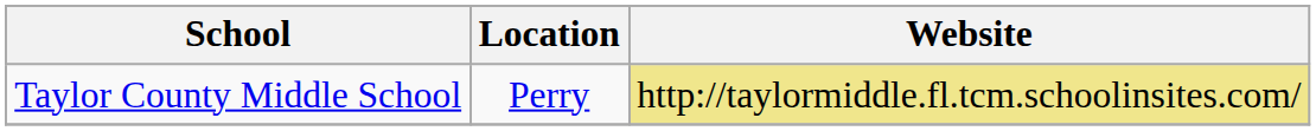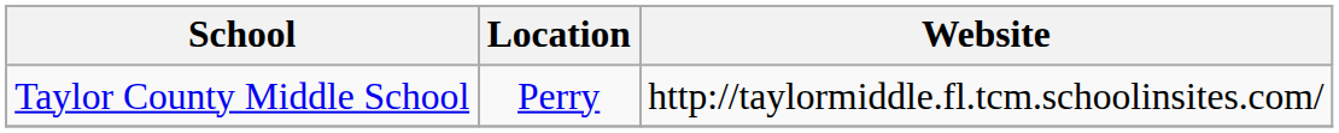Taylor County Middle School | Website: khaki background -> no background
